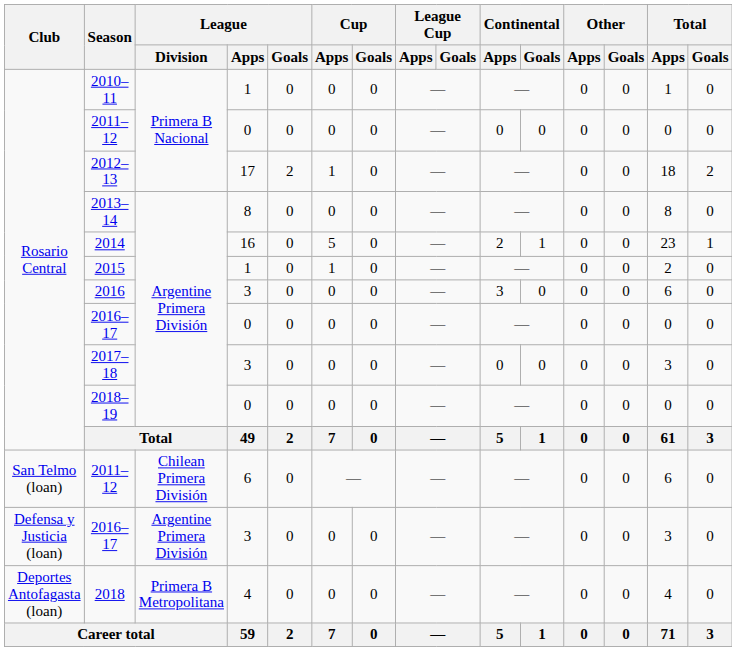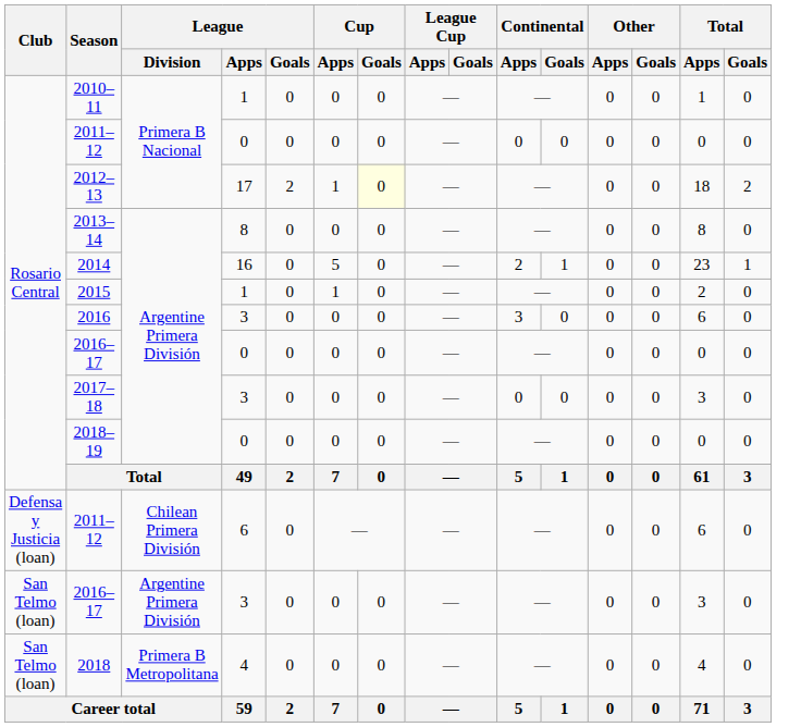2012–13 | Cup / Goals: no background -> lightyellow background
2011–12 / 6 | Club: San Telmo (loan) -> Defensa y Justicia (loan)
2016–17 / 3 | Club: Defensa y Justicia (loan) -> San Telmo (loan)
2018 | Club: Deportes Antofagasta (loan) -> San Telmo (loan)
